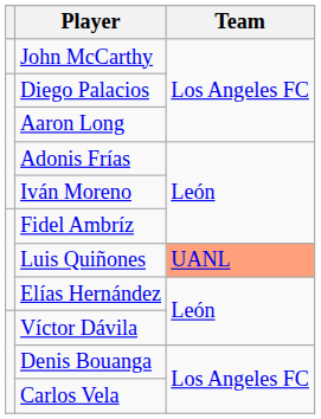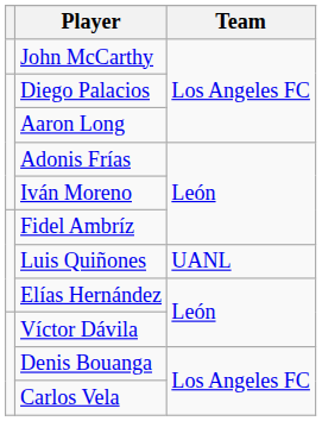Luis Quiñones | Team: lightsalmon background -> no background
